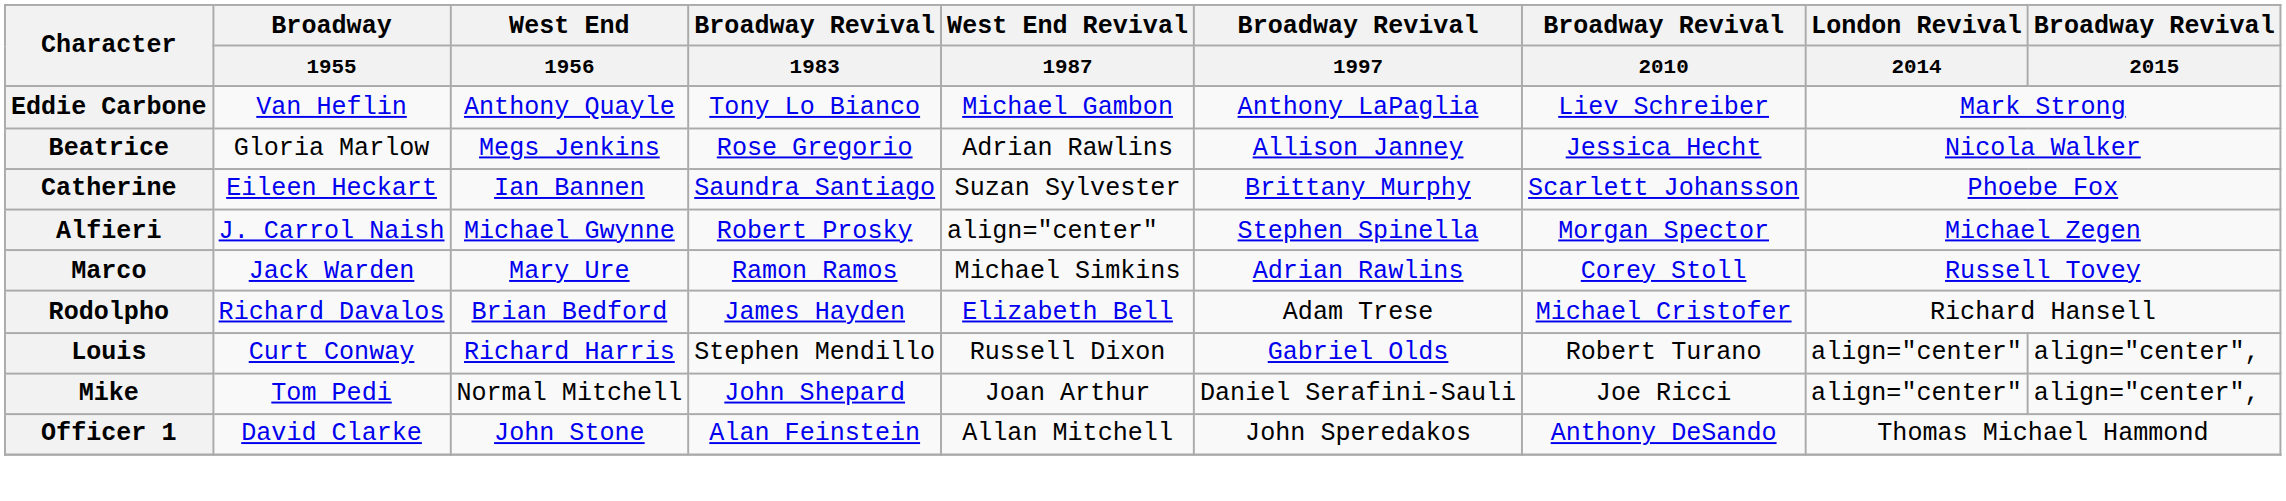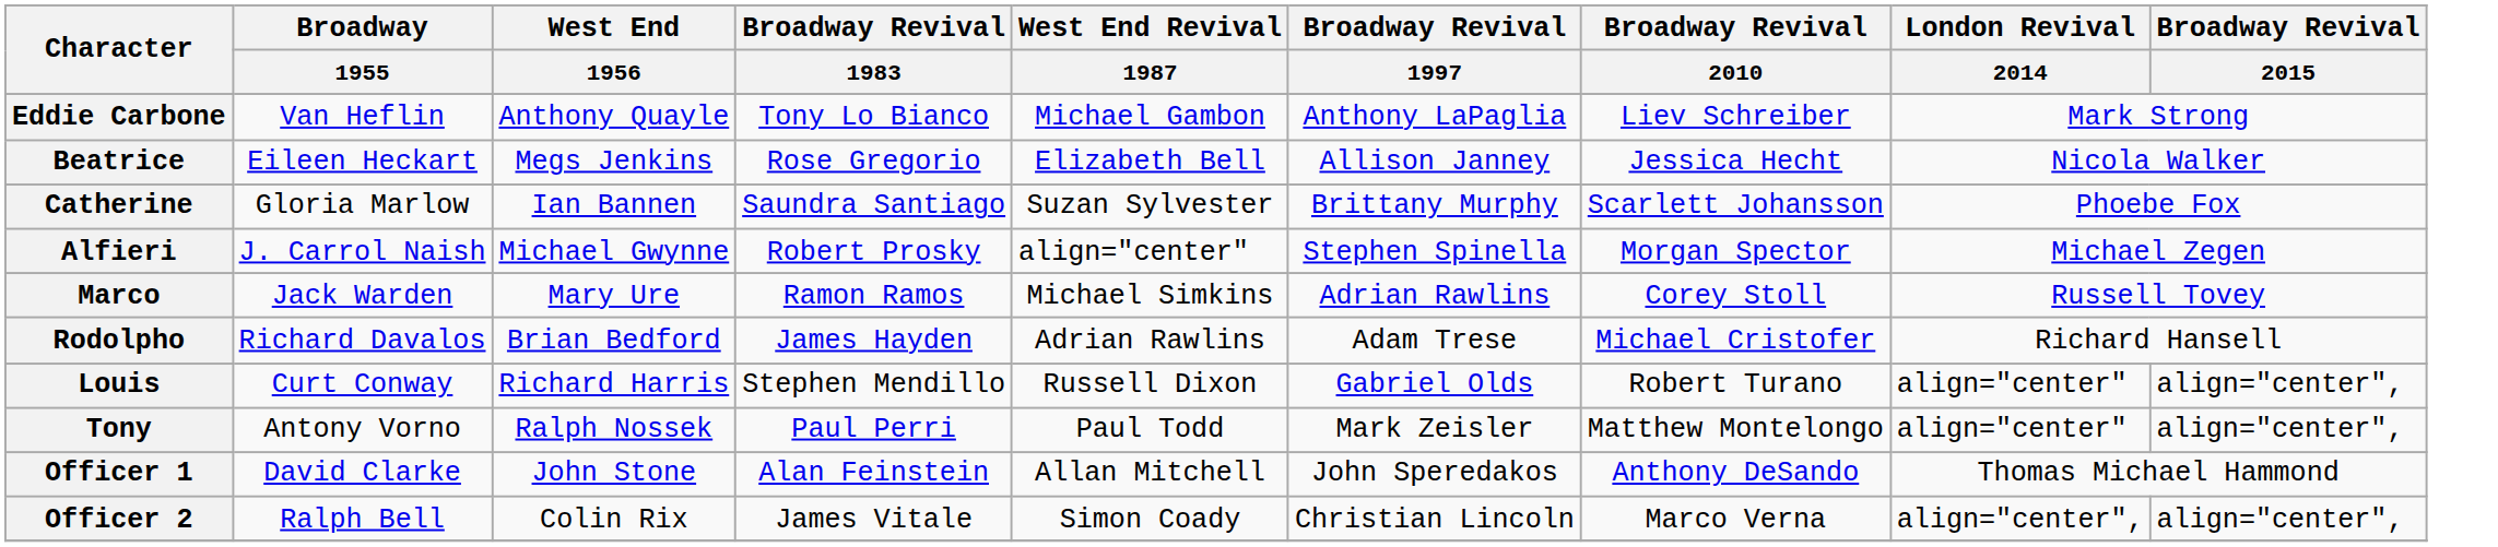Beatrice | Broadway / 1955: Gloria Marlow -> Eileen Heckart
Beatrice | West End Revival / 1987: Adrian Rawlins -> Elizabeth Bell
Catherine | Broadway / 1955: Eileen Heckart -> Gloria Marlow
Rodolpho | West End Revival / 1987: Elizabeth Bell -> Adrian Rawlins
- row: Mike | Tom Pedi | Normal Mitchell | John Shepard | Joan Arthur | Daniel Serafini-Sauli | Joe Ricci | align="center" | align="center",
+ row: Tony | Antony Vorno | Ralph Nossek | Paul Perri | Paul Todd | Mark Zeisler | Matthew Montelongo | align="center" | align="center",
+ row: Officer 2 | Ralph Bell | Colin Rix | James Vitale | Simon Coady | Christian Lincoln | Marco Verna | align="center", | align="center",
